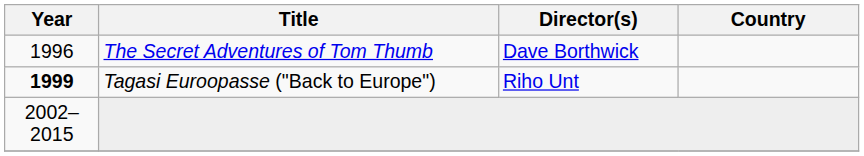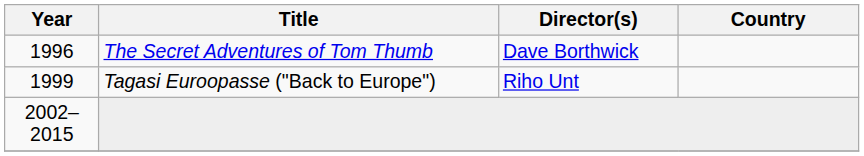Tagasi Euroopasse ("Back to Europe") | Year: bold -> normal
